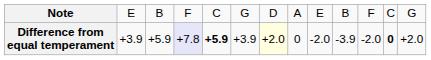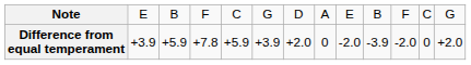Difference from equal temperament | column 4: lavender background -> no background
Difference from equal temperament | column 5: bold -> normal
Difference from equal temperament | column 7: lightyellow background -> no background
Difference from equal temperament | column 12: bold -> normal
